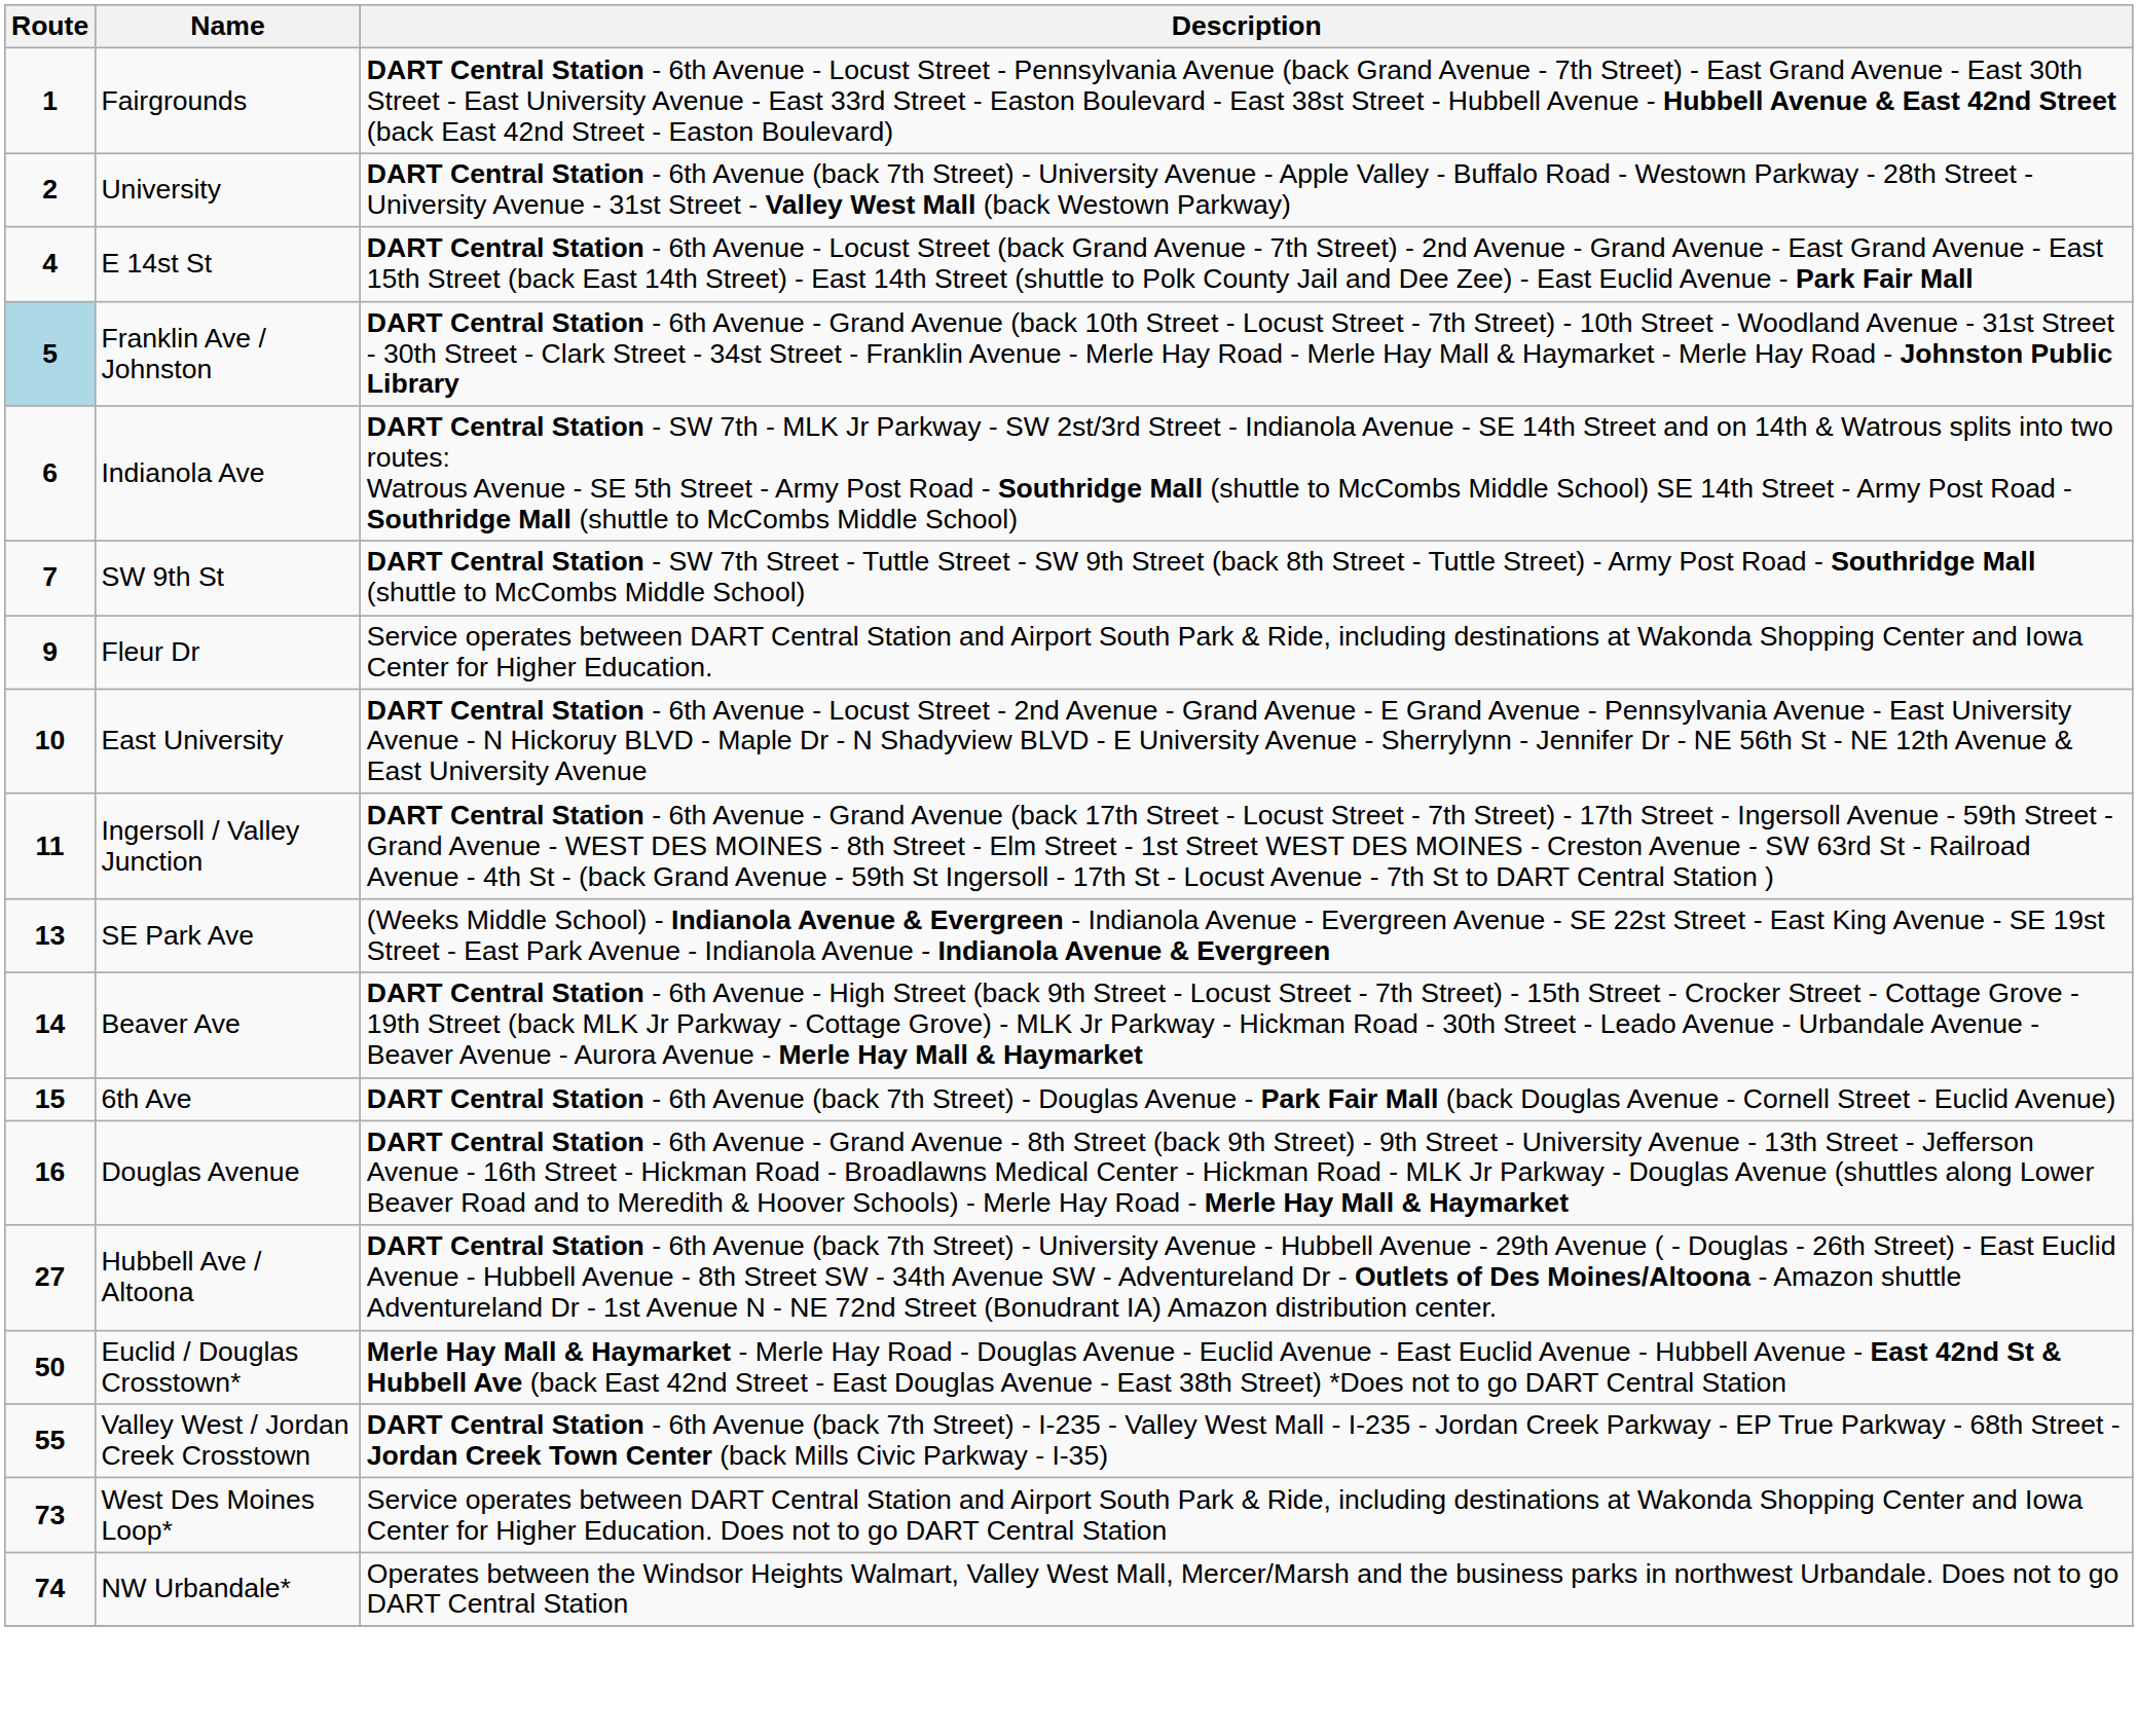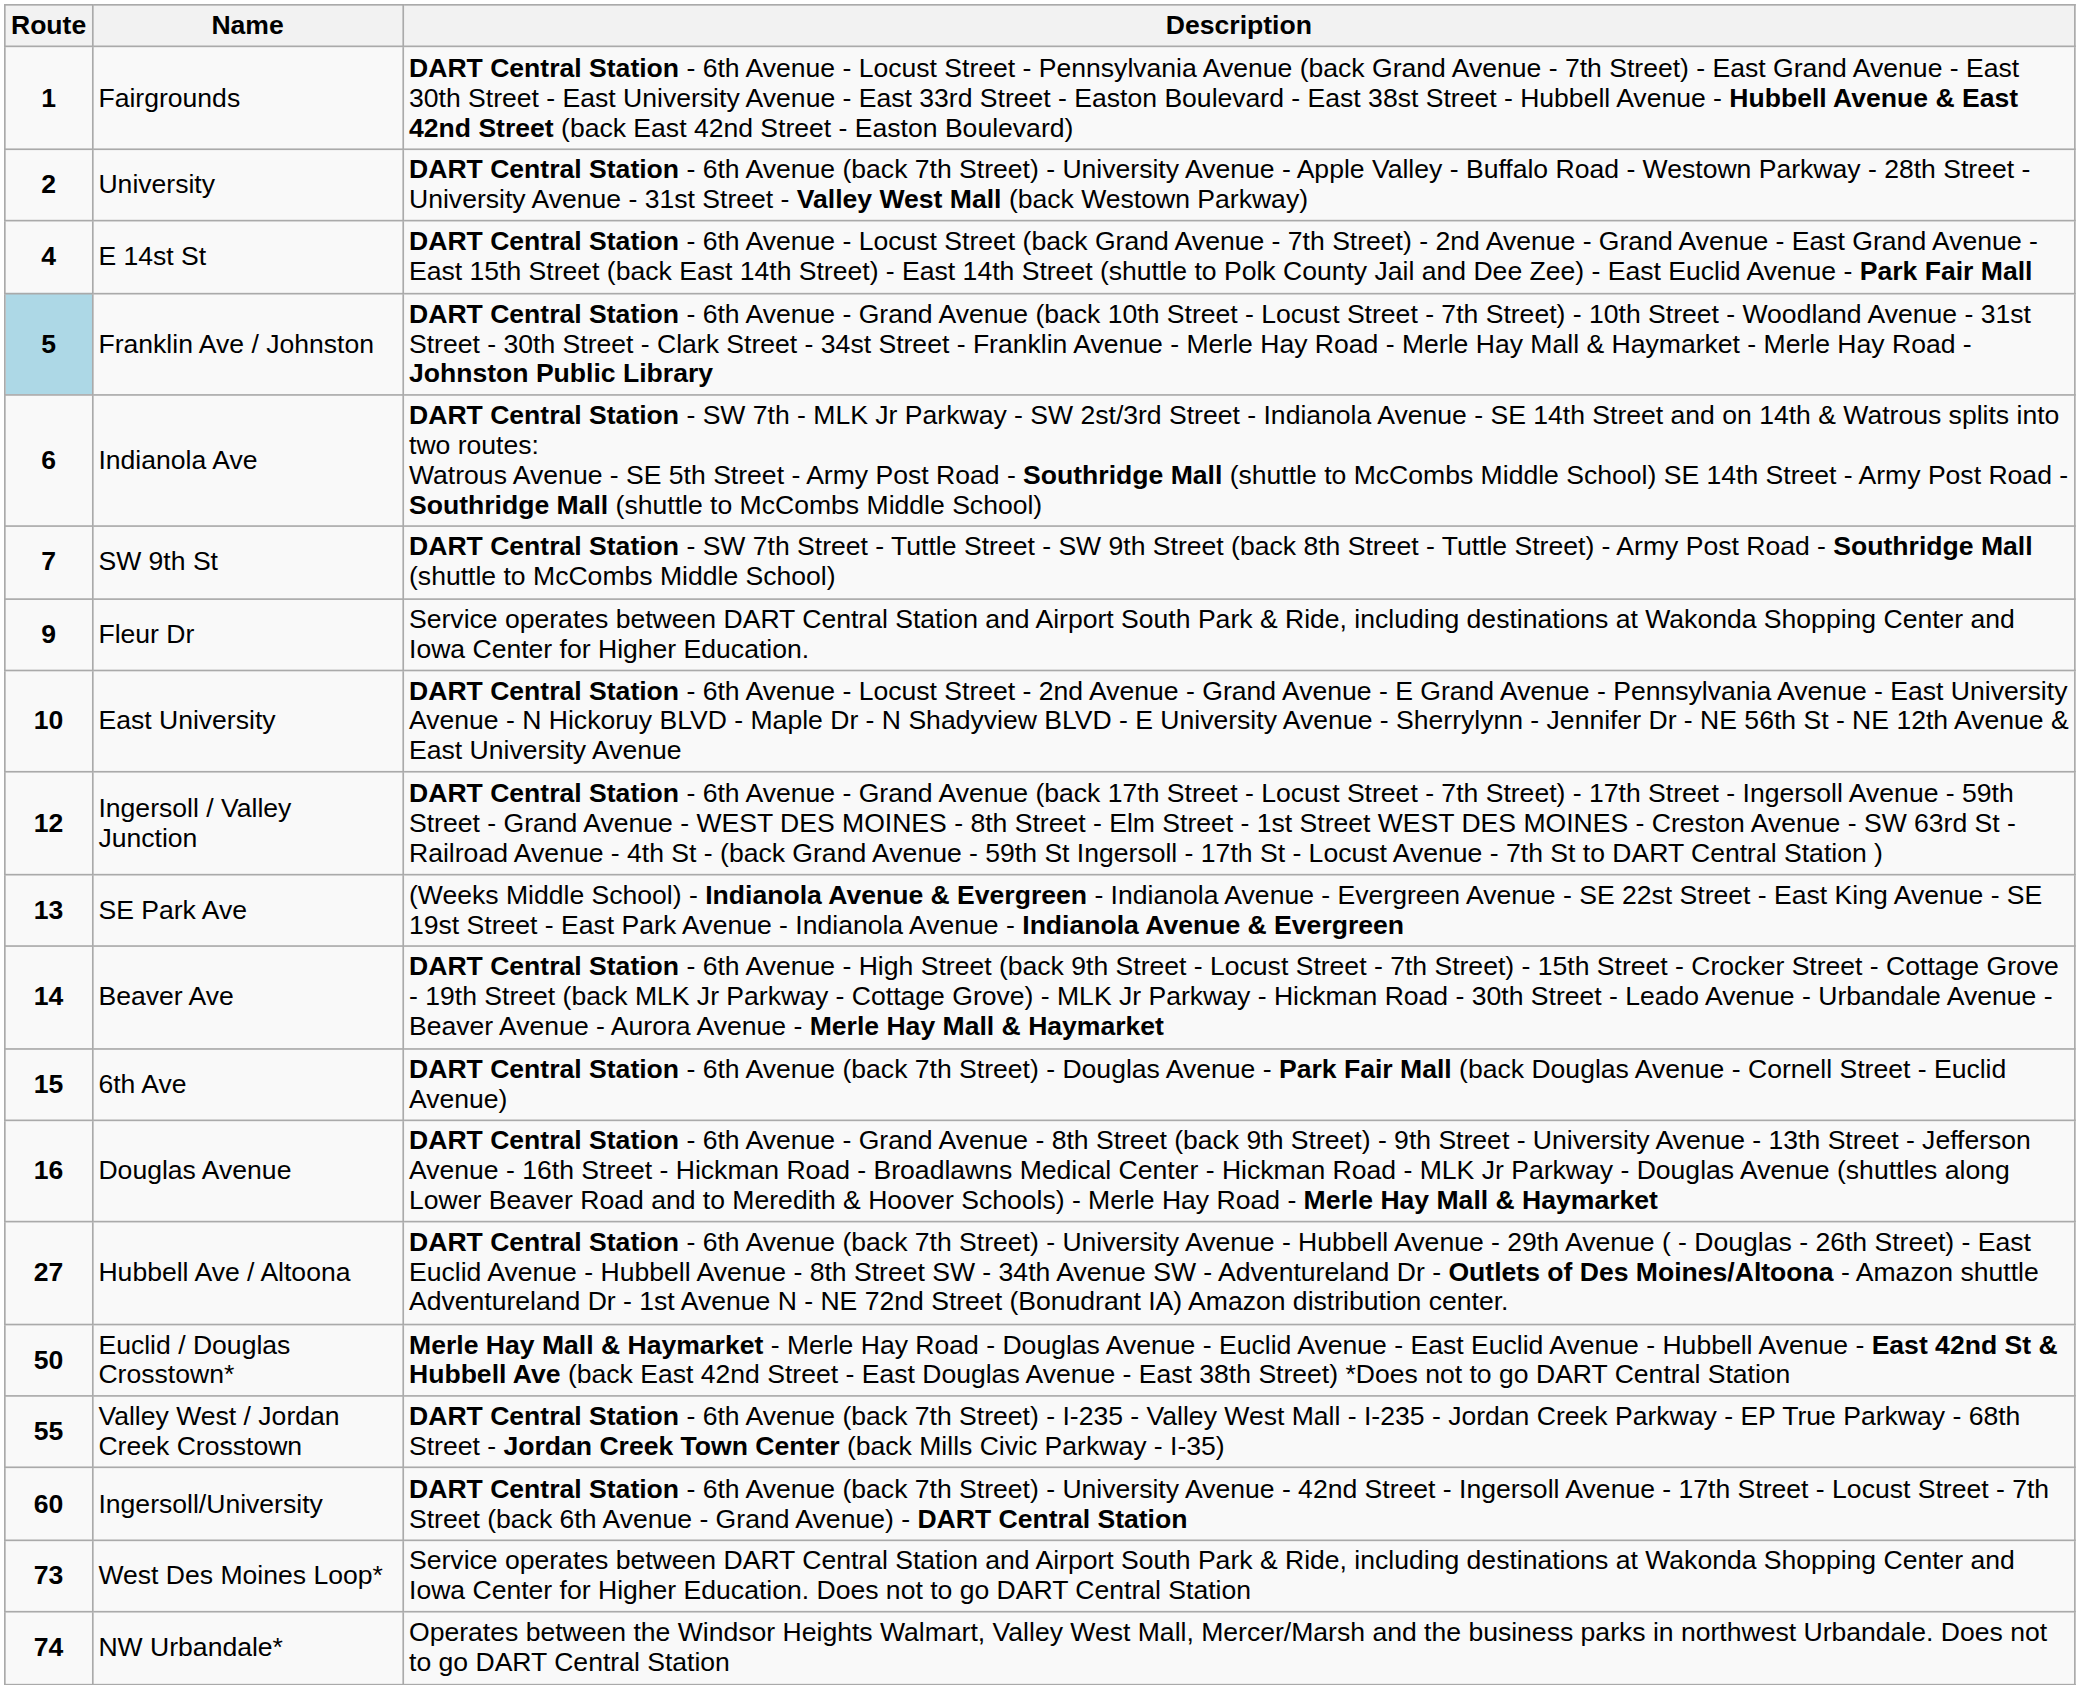Ingersoll / Valley Junction | Route: 11 -> 12
+ row: 60 | Ingersoll/University | DART Central Station - 6th Avenue (back 7th Street) - University Avenue - 42nd Street - Ingersoll Avenue - 17th Street - Locust Street - 7th Street (back 6th Avenue - Grand Avenue) - DART Central Station
